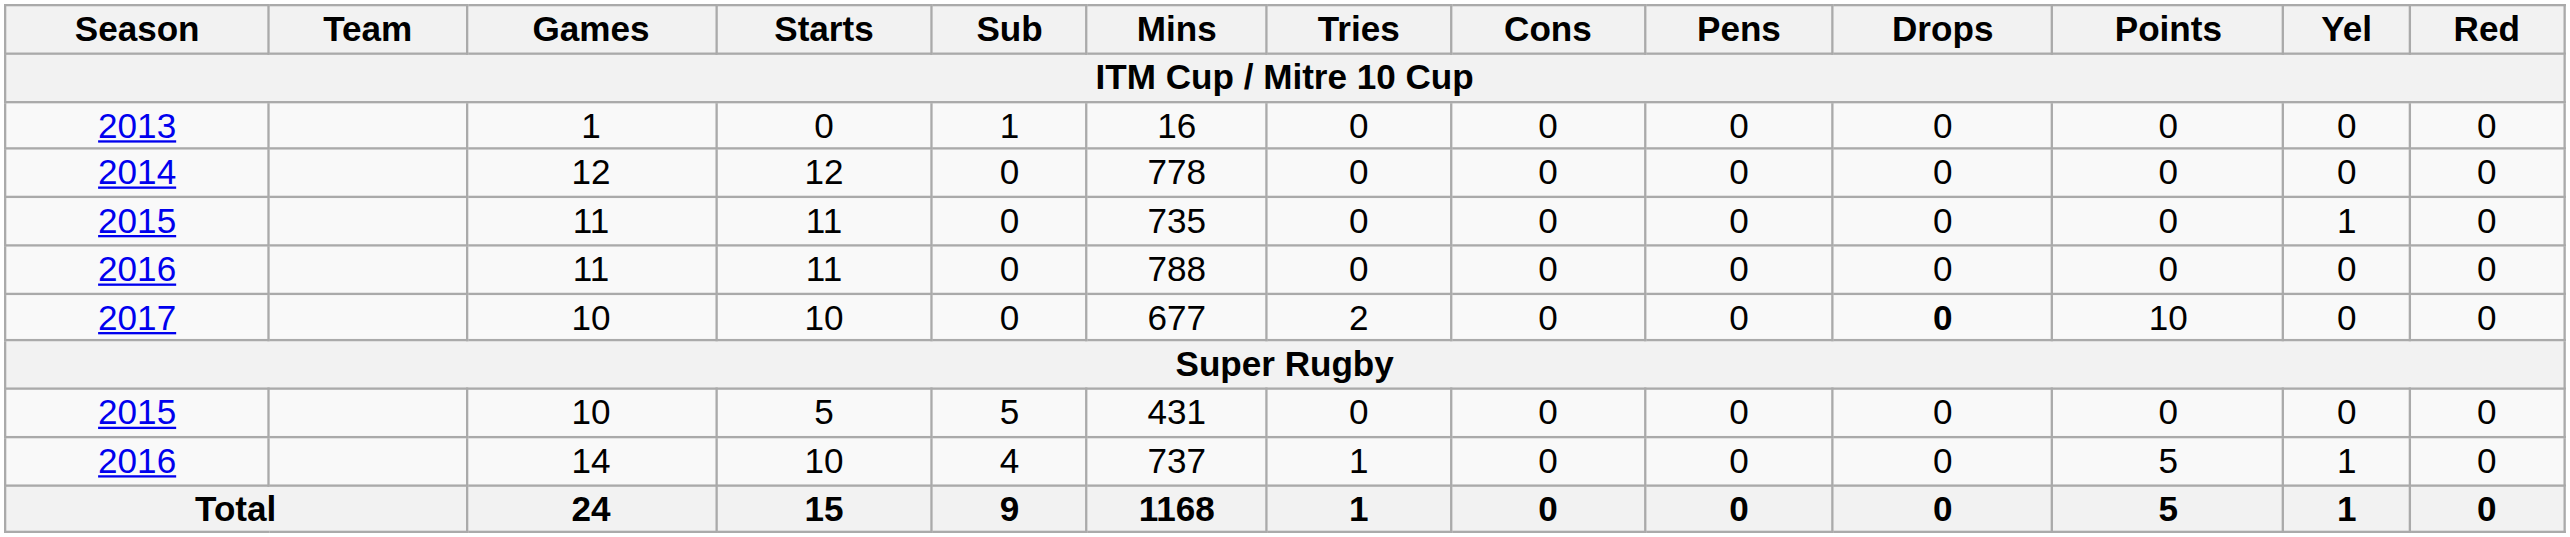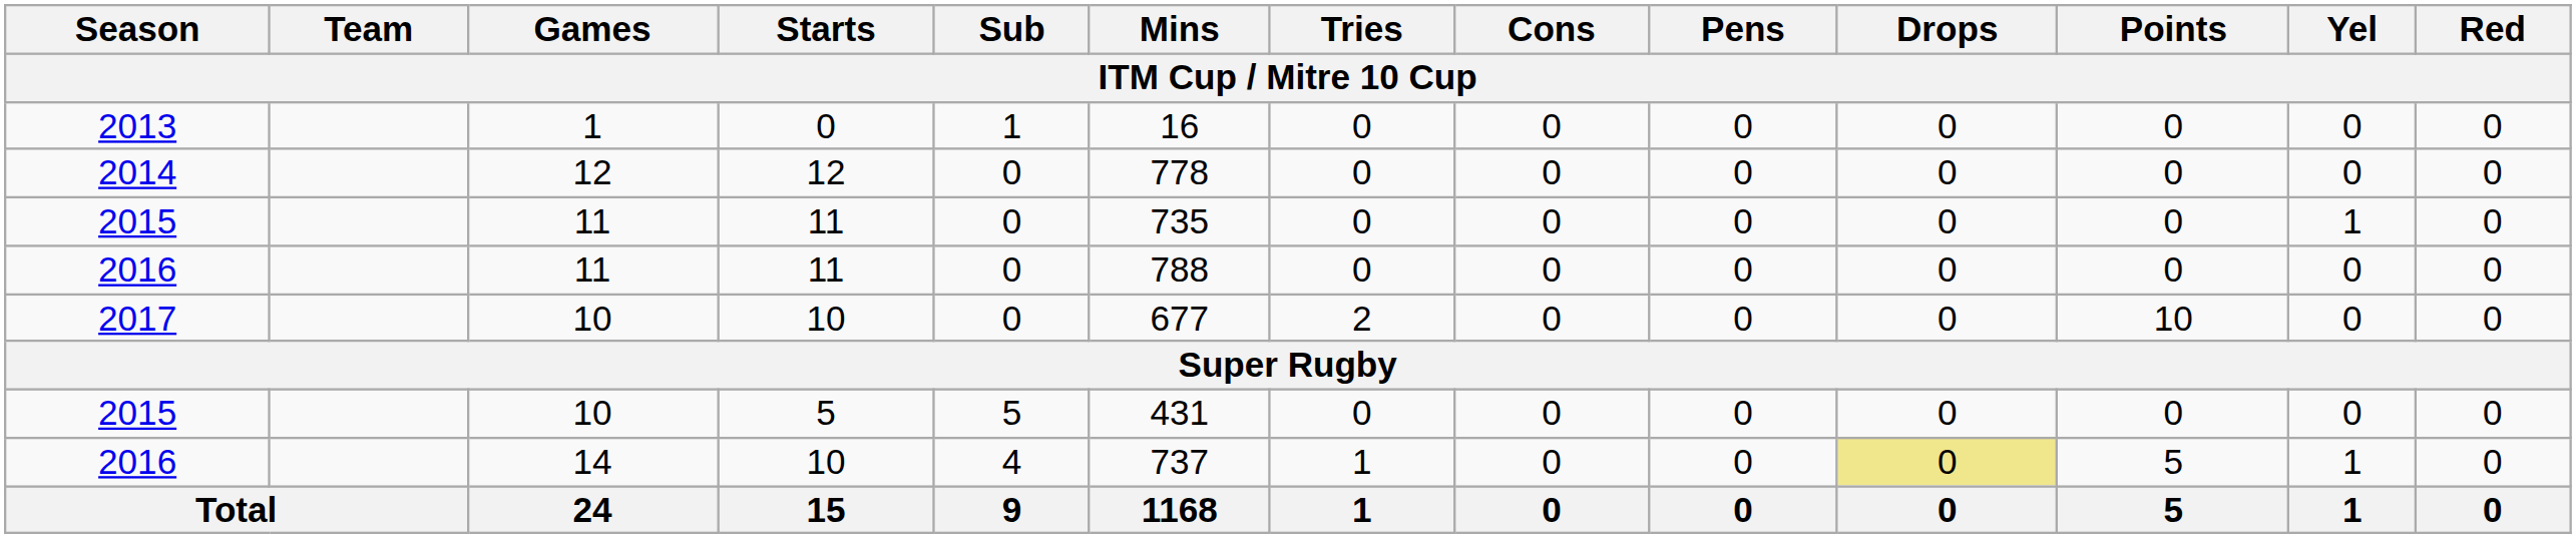2017 | Drops: bold -> normal
2016 / 14 | Drops: no background -> khaki background
